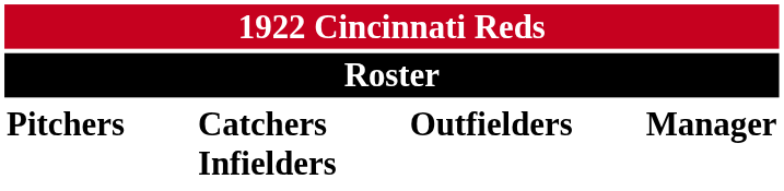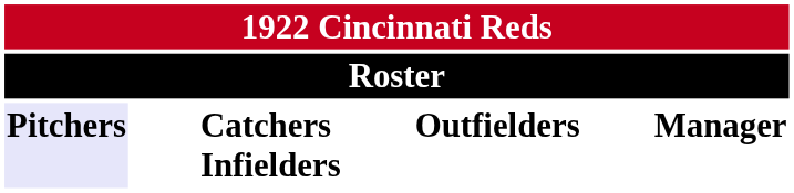Pitchers | column 1: no background -> lavender background
